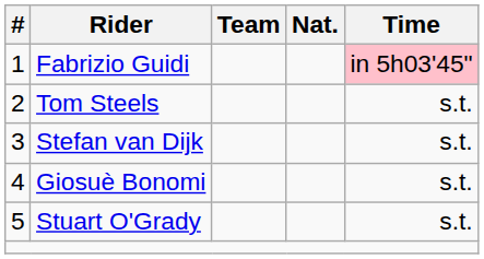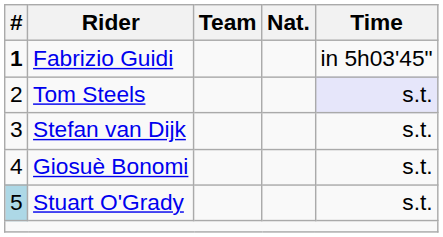Fabrizio Guidi | #: normal -> bold
Fabrizio Guidi | Time: pink background -> no background
Tom Steels | Time: no background -> lavender background
Stuart O'Grady | #: no background -> lightblue background
